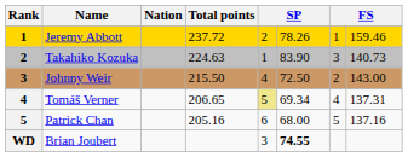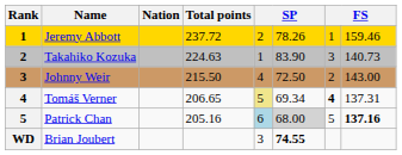Tomáš Verner | column 7: normal -> bold
Patrick Chan | column 5: no background -> lightblue background
Patrick Chan | column 6: no background -> lightgrey background
Patrick Chan | column 8: normal -> bold
